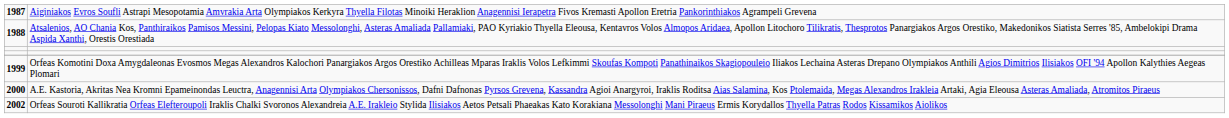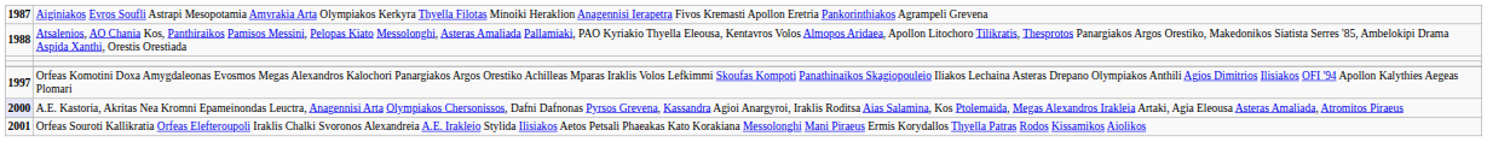row 5 | column 1: 1999 -> 1997
row 6 | column 1: no background -> lavender background
row 7 | column 1: 2002 -> 2001
